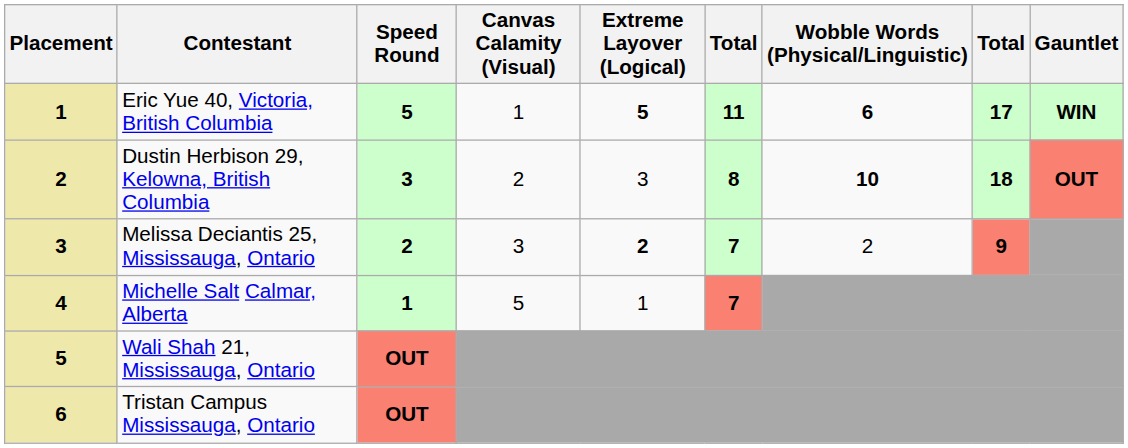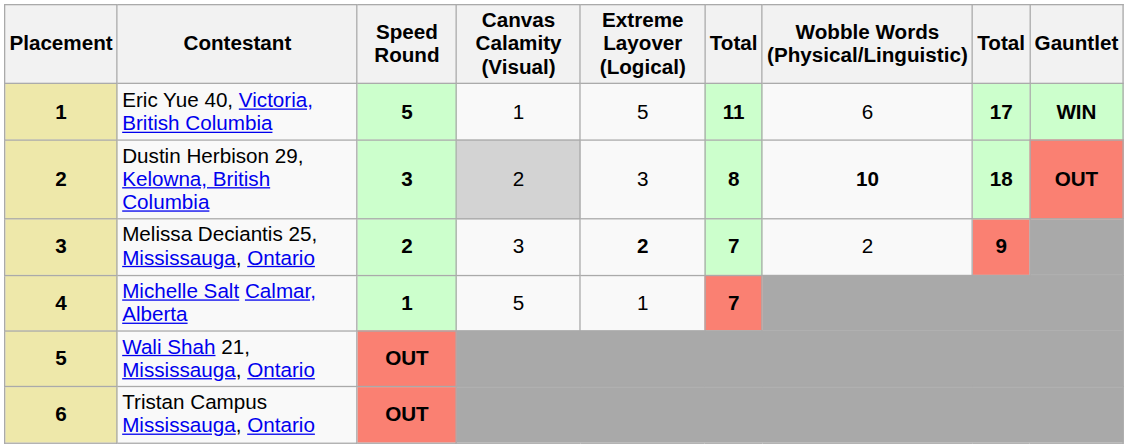Eric Yue 40, Victoria, British Columbia | Extreme Layover (Logical): bold -> normal
Eric Yue 40, Victoria, British Columbia | Wobble Words (Physical/Linguistic): bold -> normal
Dustin Herbison 29, Kelowna, British Columbia | Canvas Calamity (Visual): no background -> lightgrey background
